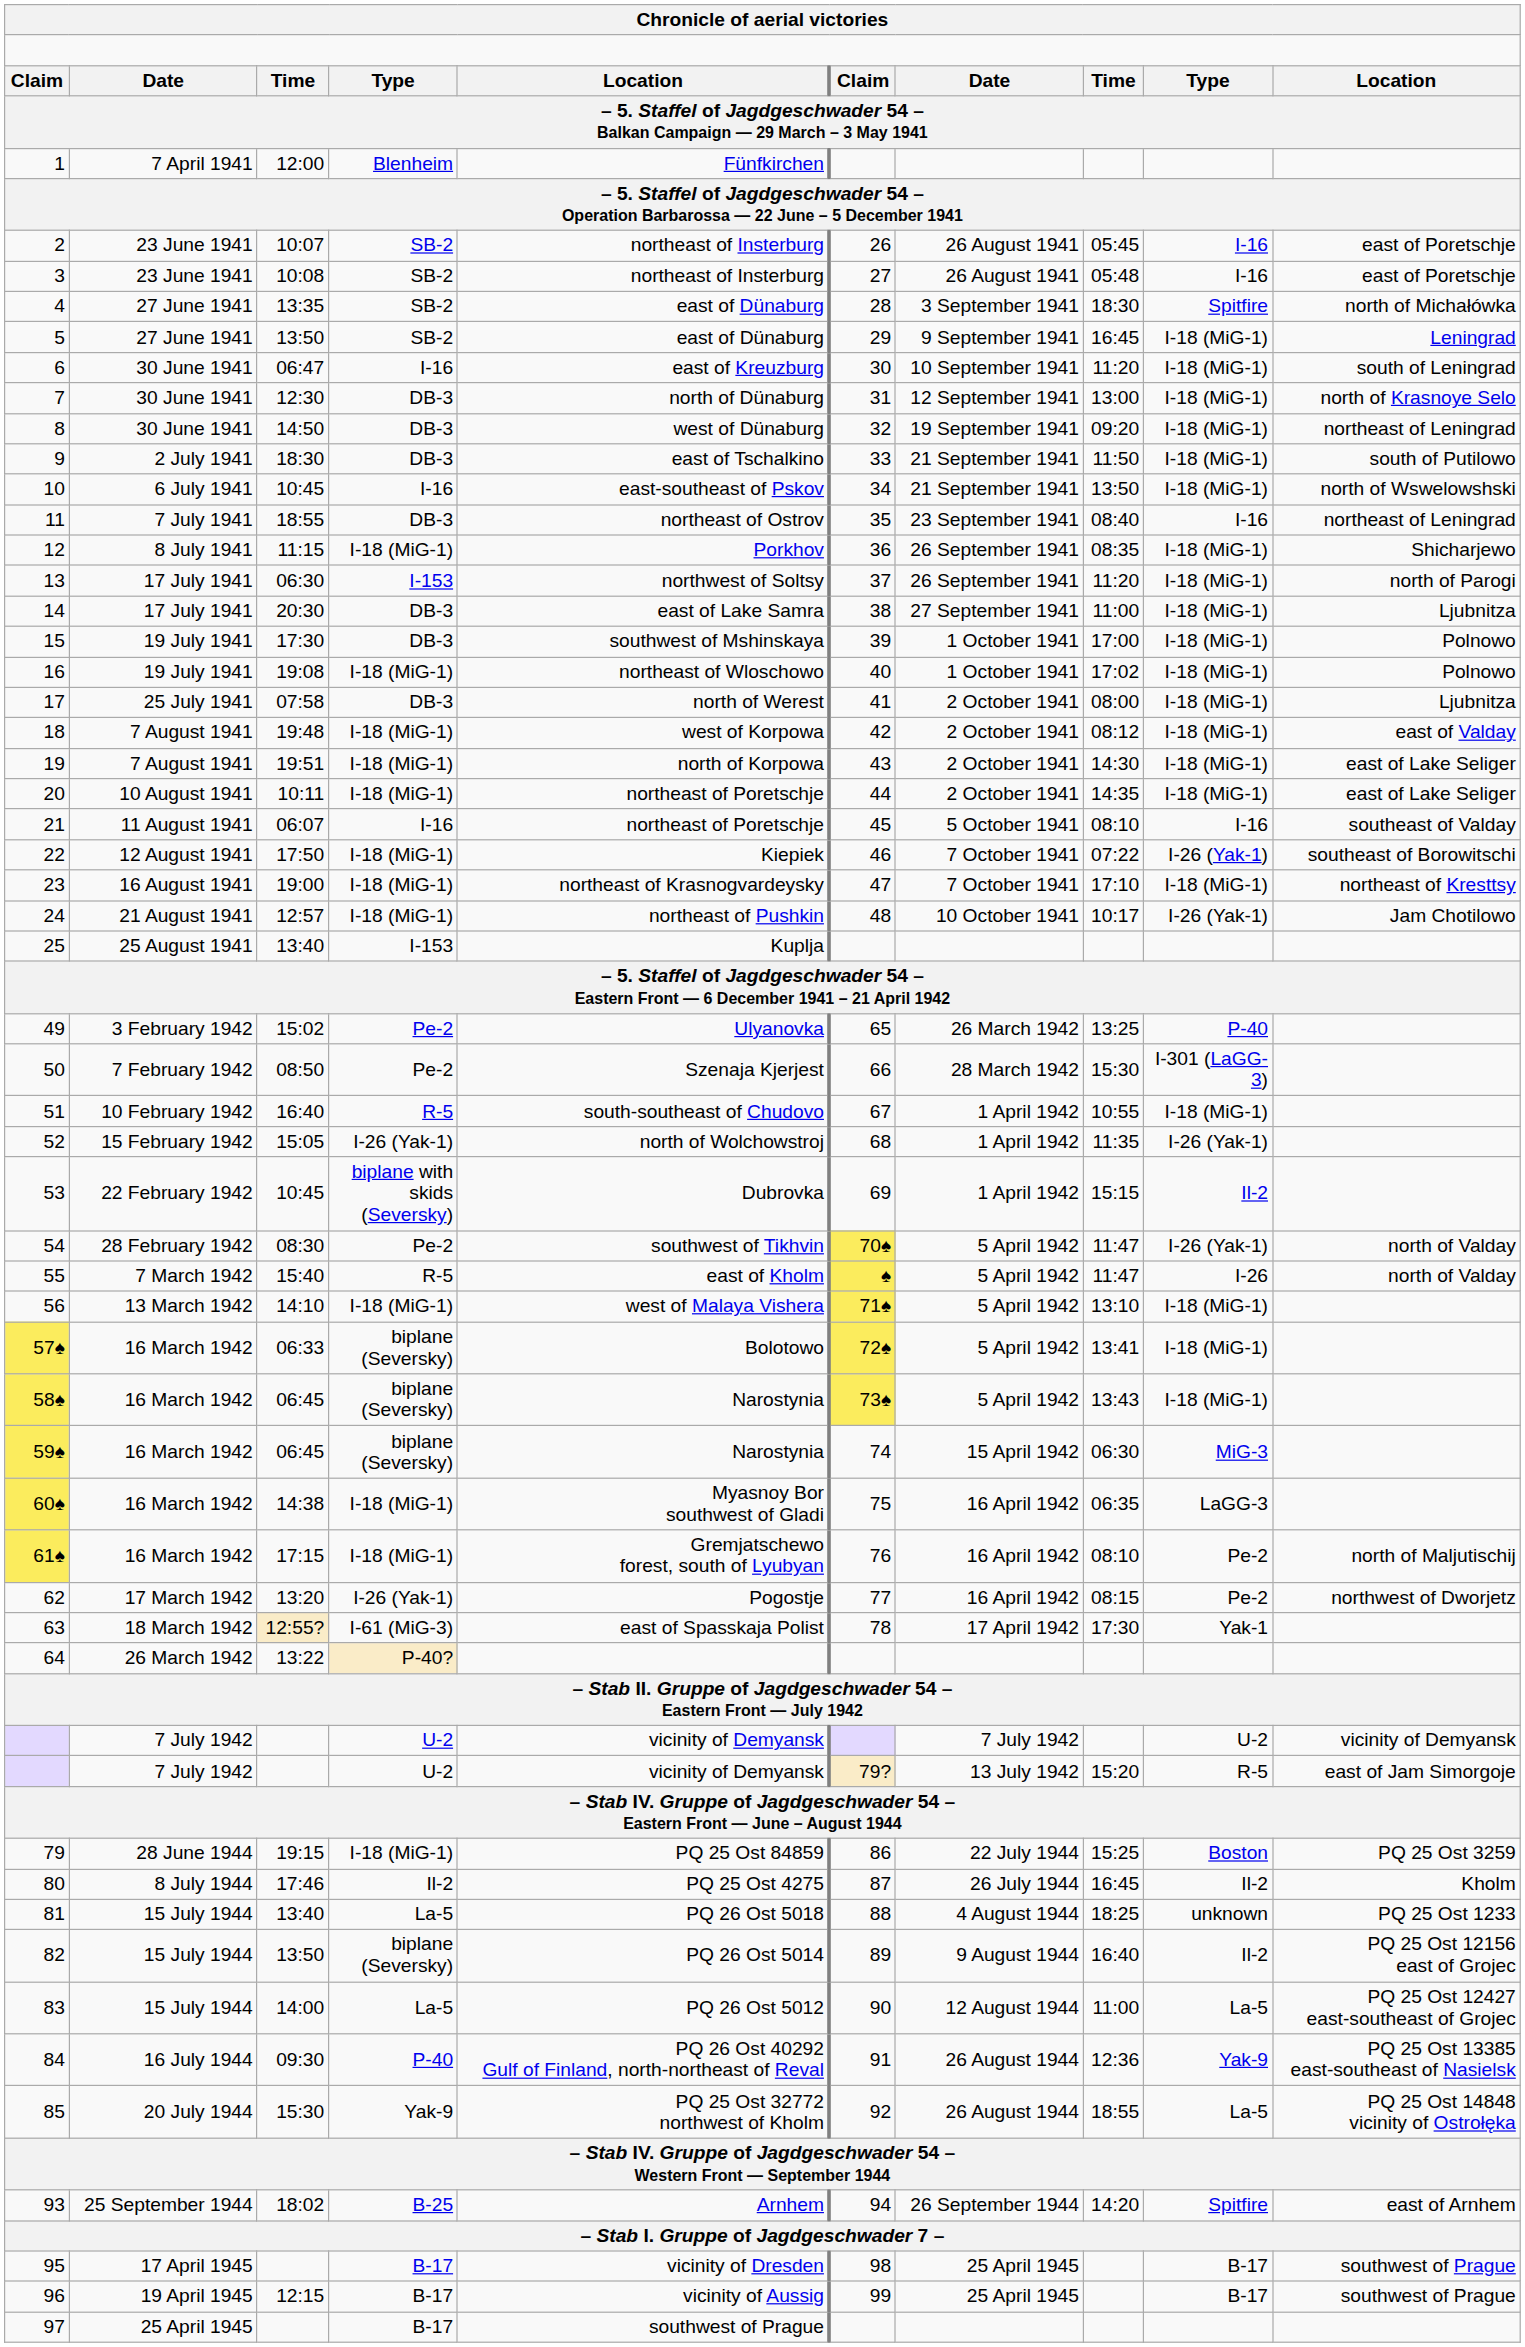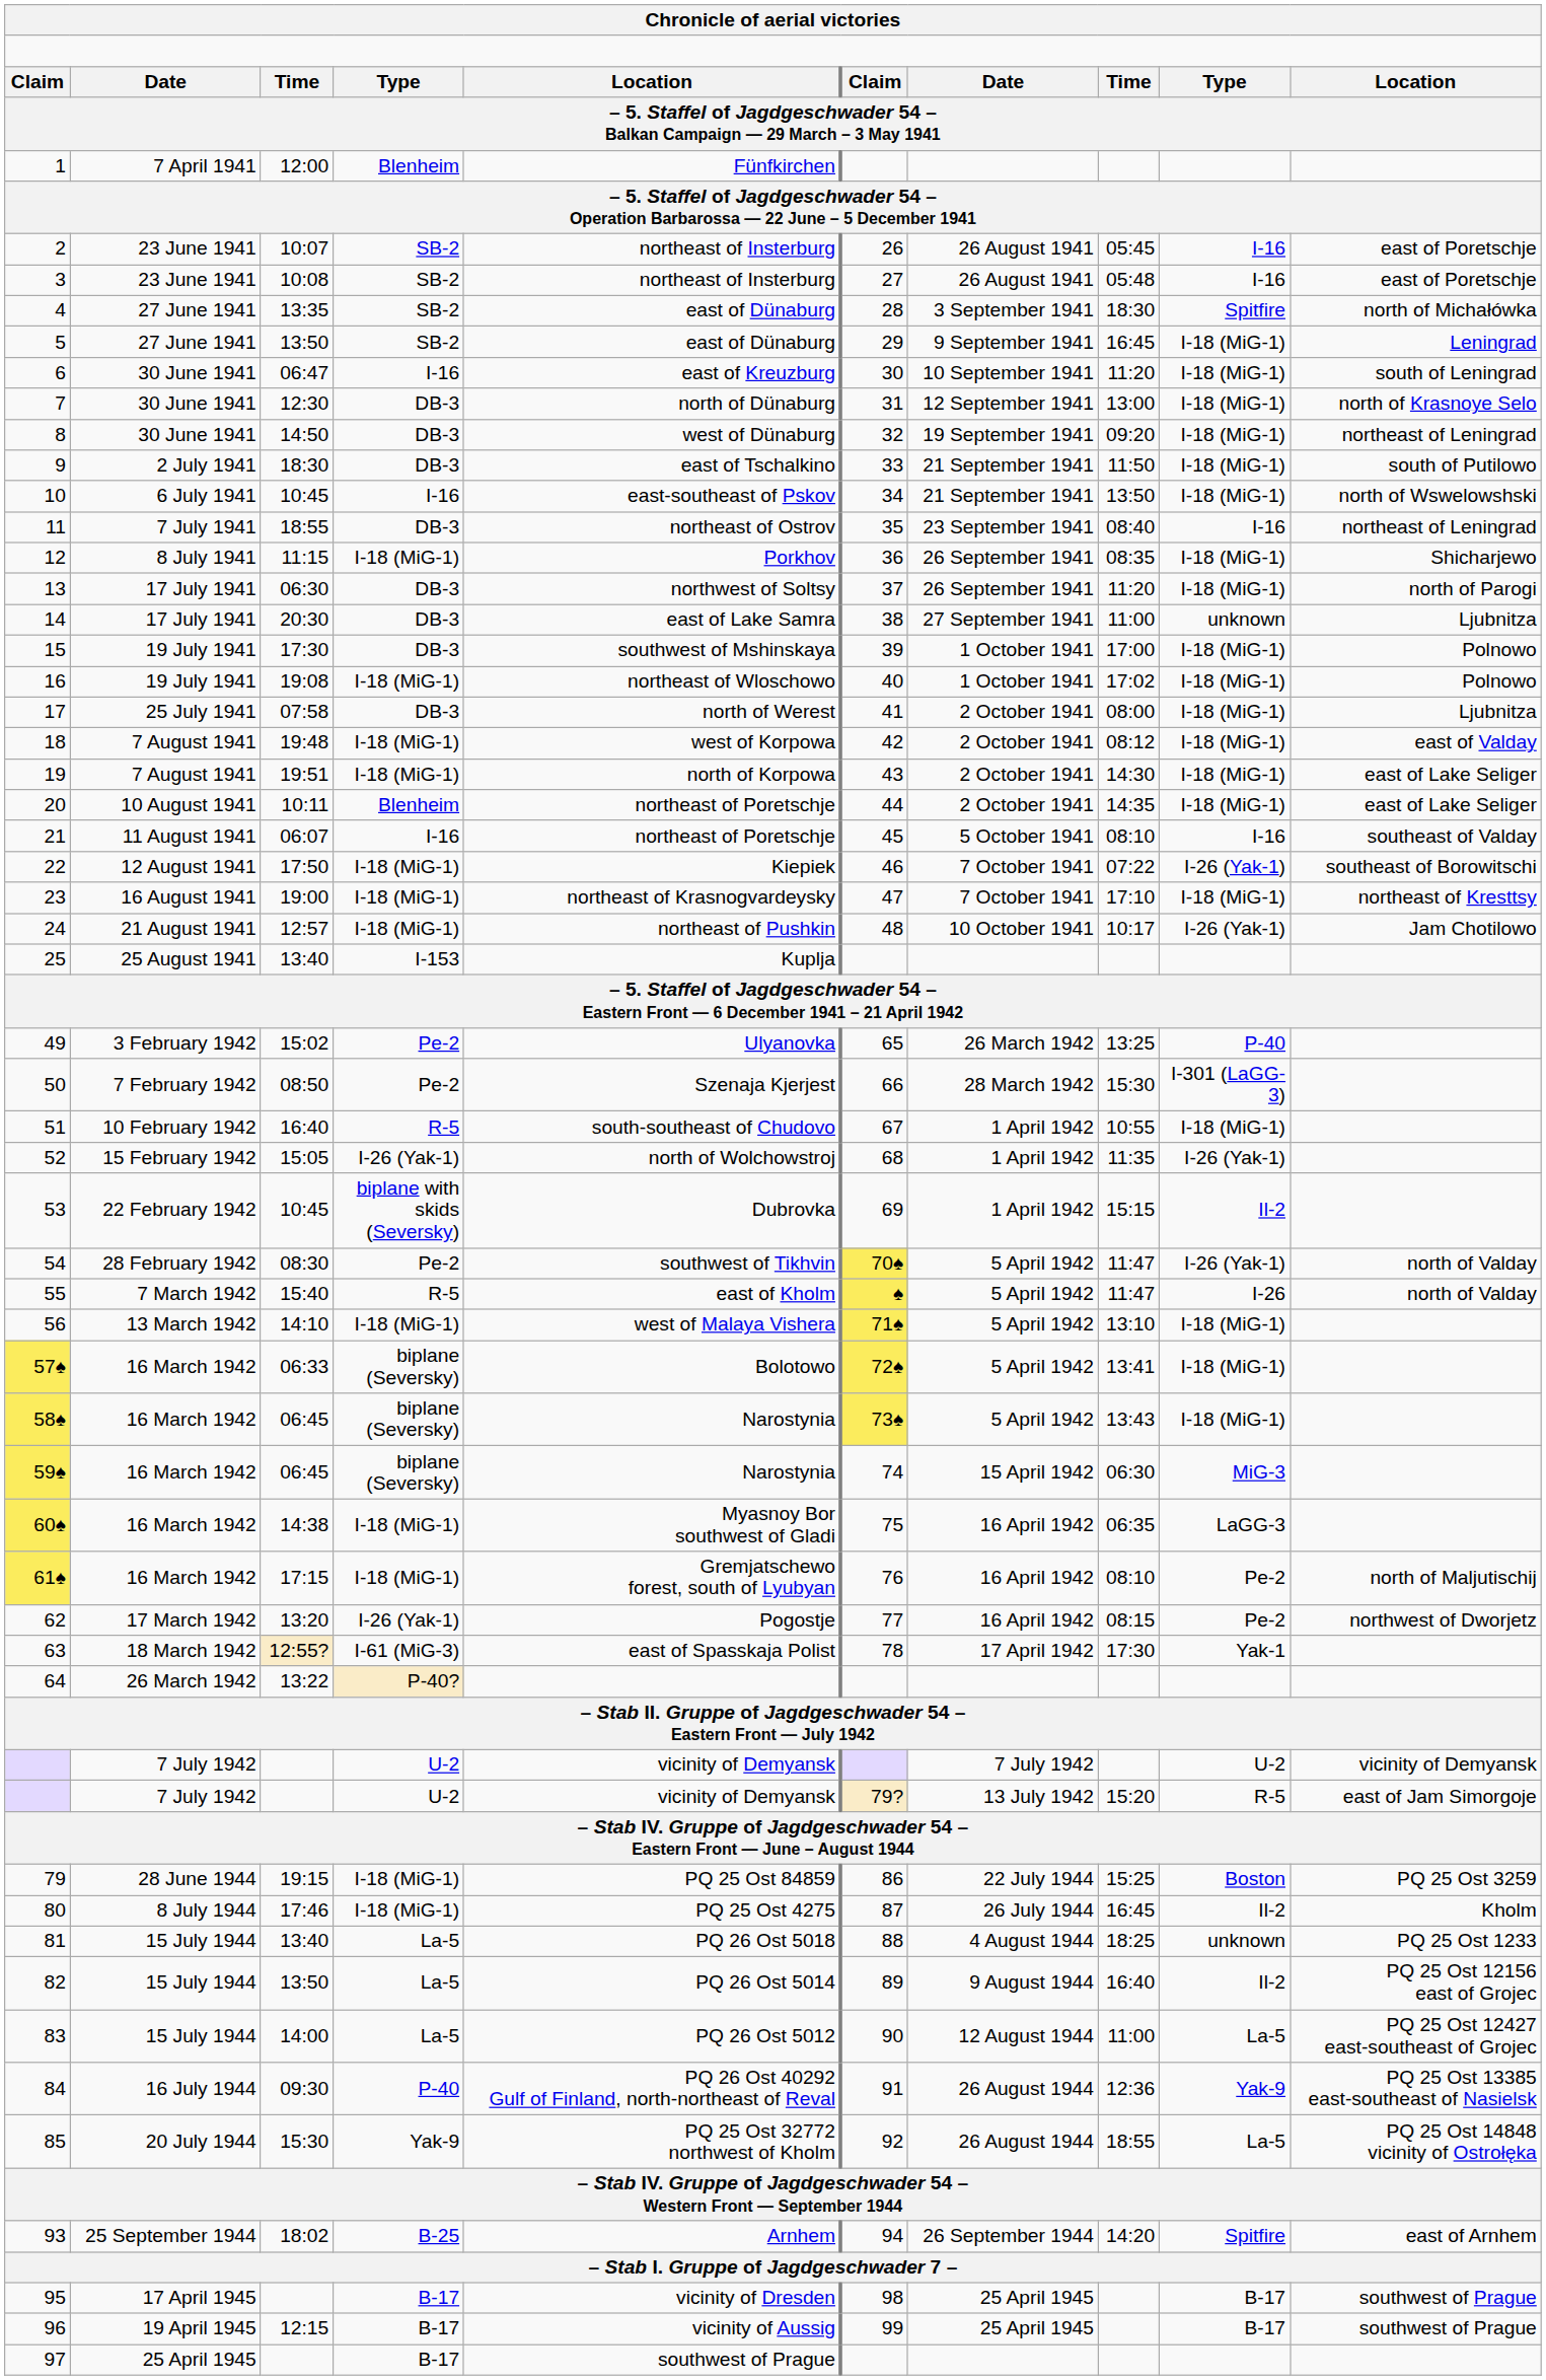13 | column 4: I-153 -> DB-3
14 | column 9: I-18 (MiG-1) -> unknown
20 | column 4: I-18 (MiG-1) -> Blenheim
80 | column 4: Il-2 -> I-18 (MiG-1)
82 | column 4: biplane (Seversky) -> La-5
